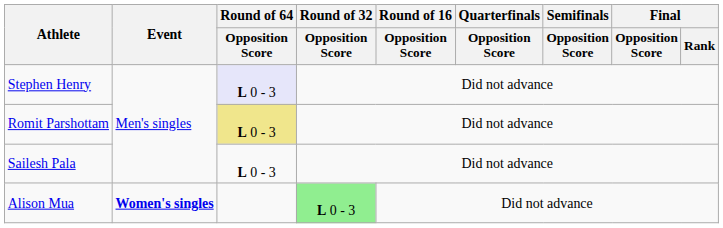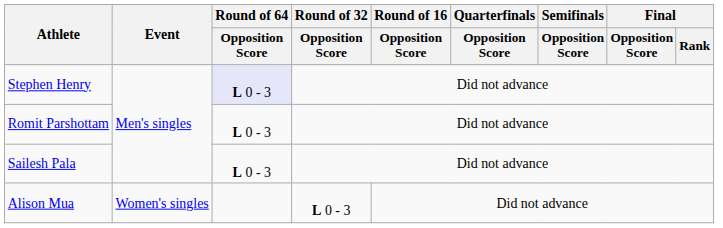Romit Parshottam | Round of 64 / Opposition Score: khaki background -> no background
Alison Mua | Event: bold -> normal
Alison Mua | Round of 32 / Opposition Score: lightgreen background -> no background
